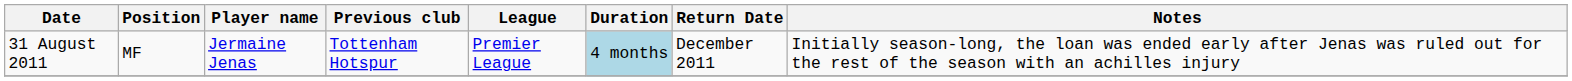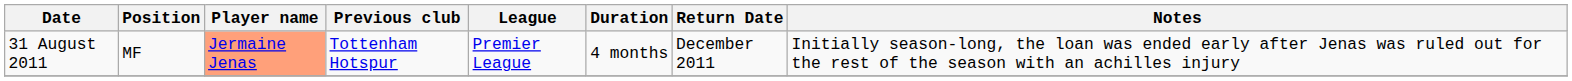31 August 2011 | Player name: no background -> lightsalmon background
31 August 2011 | Duration: lightblue background -> no background
